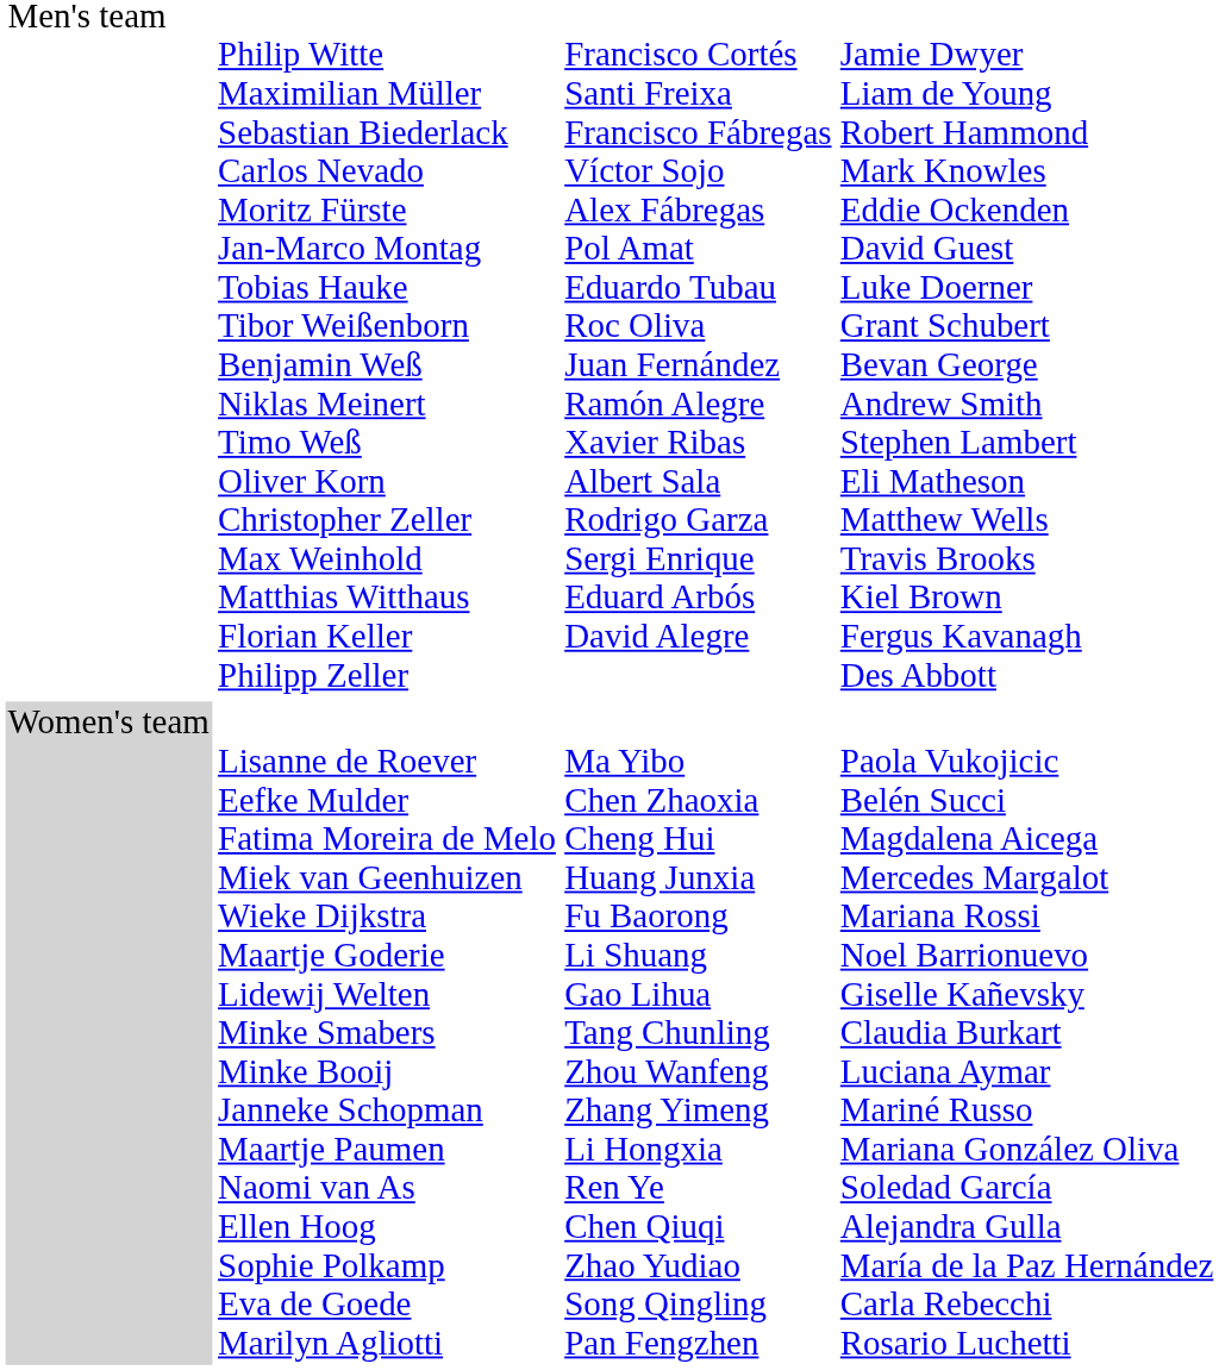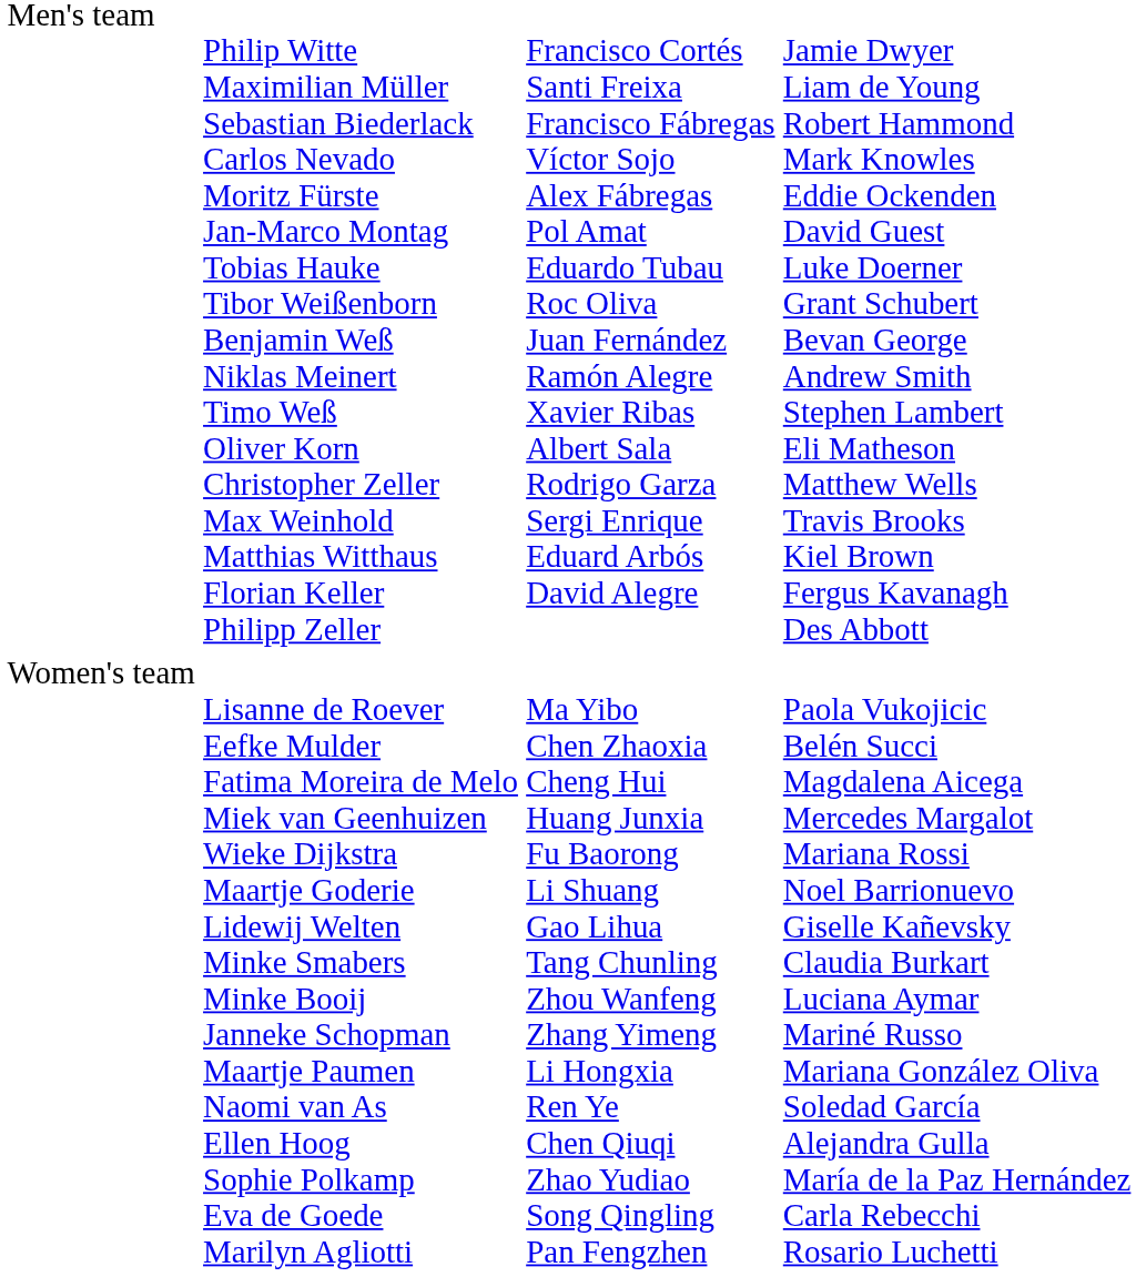Women's team | column 1: lightgrey background -> no background
